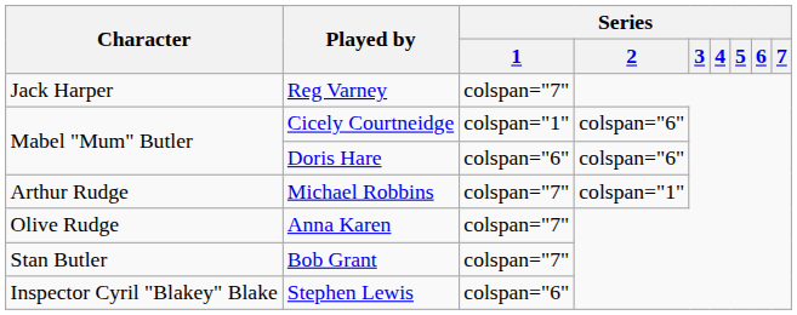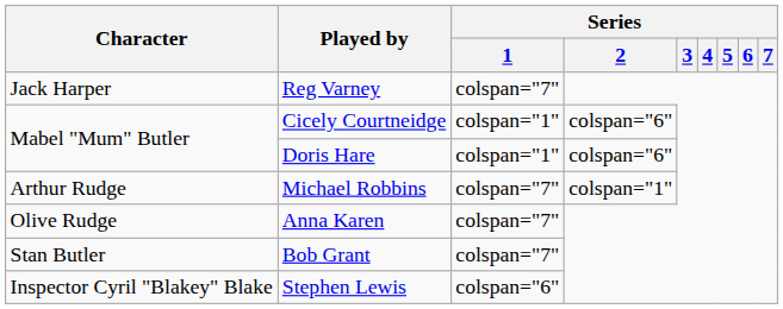Doris Hare | Series / 1: colspan="6" -> colspan="1"
